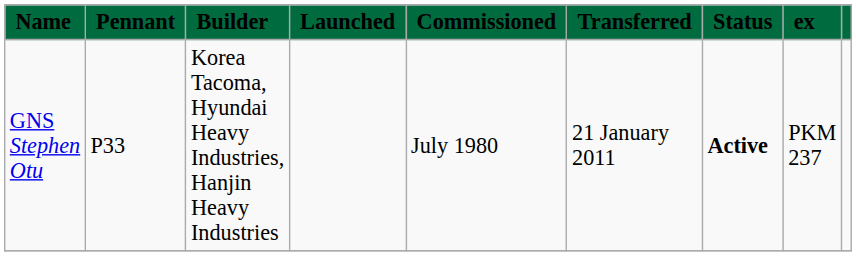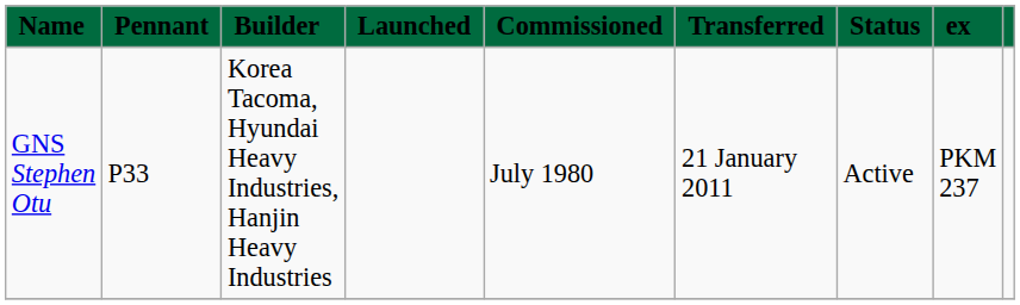GNS Stephen Otu | Status: bold -> normal
